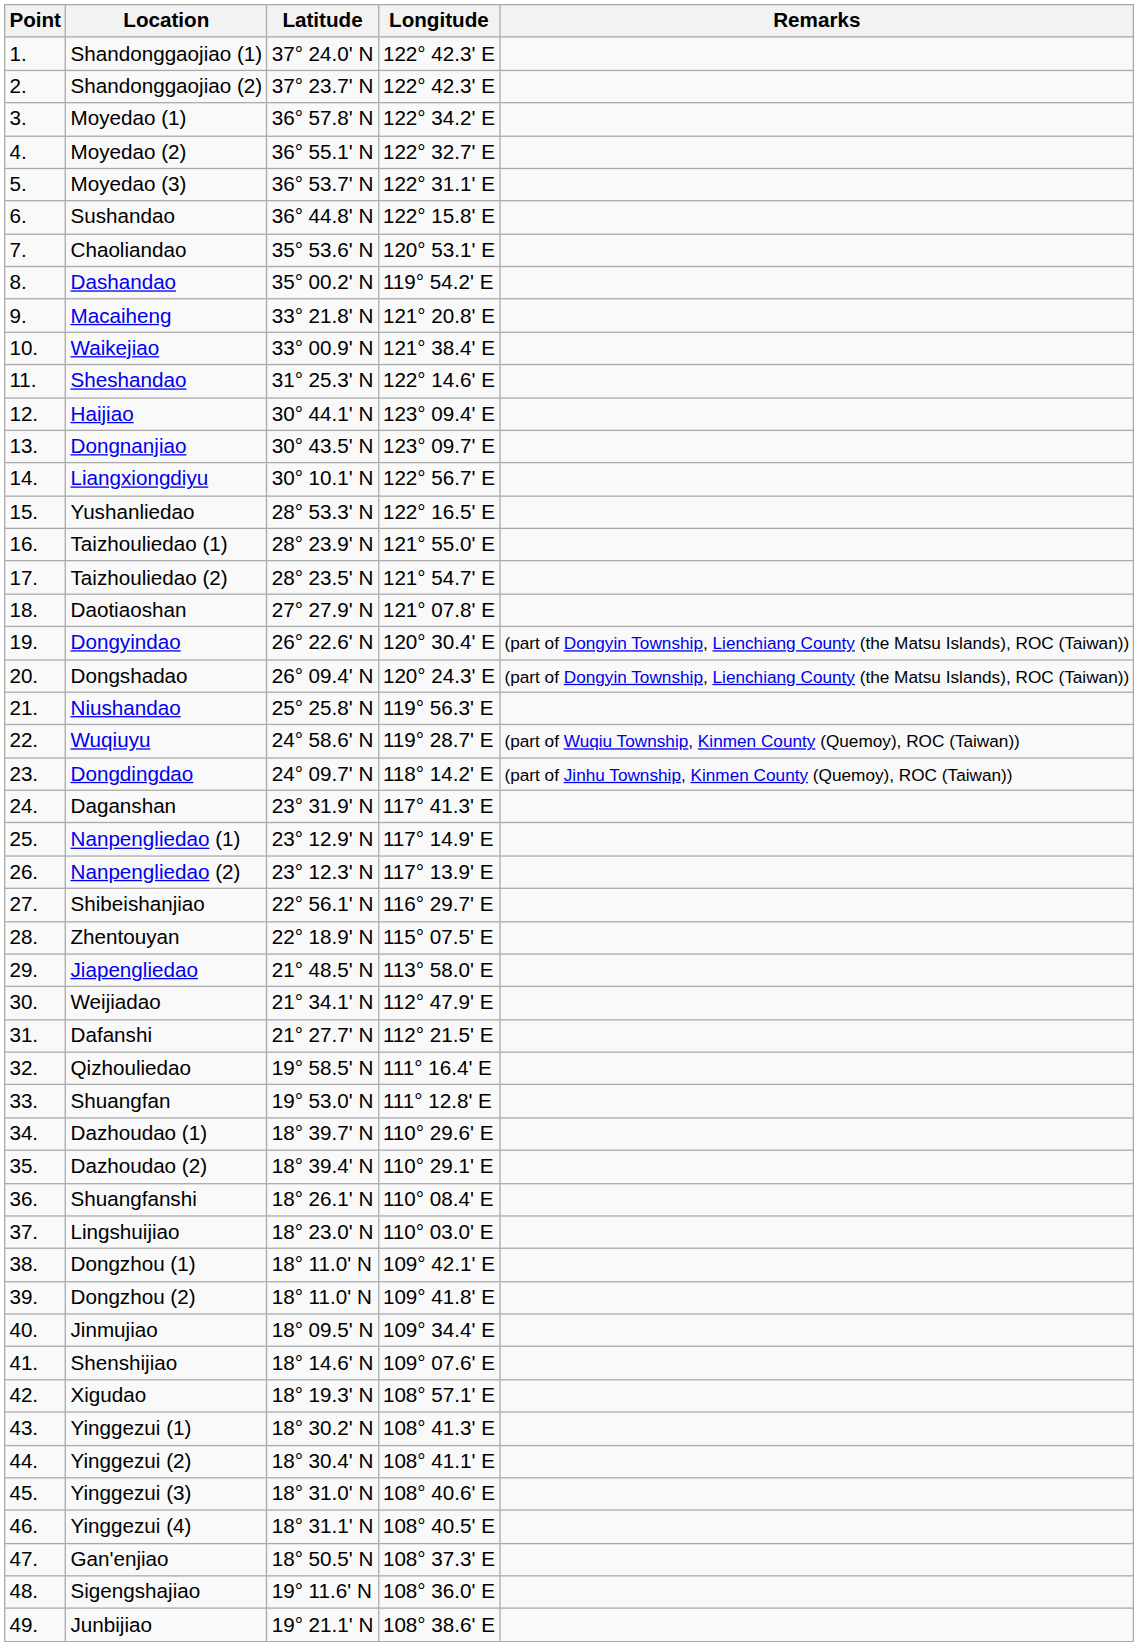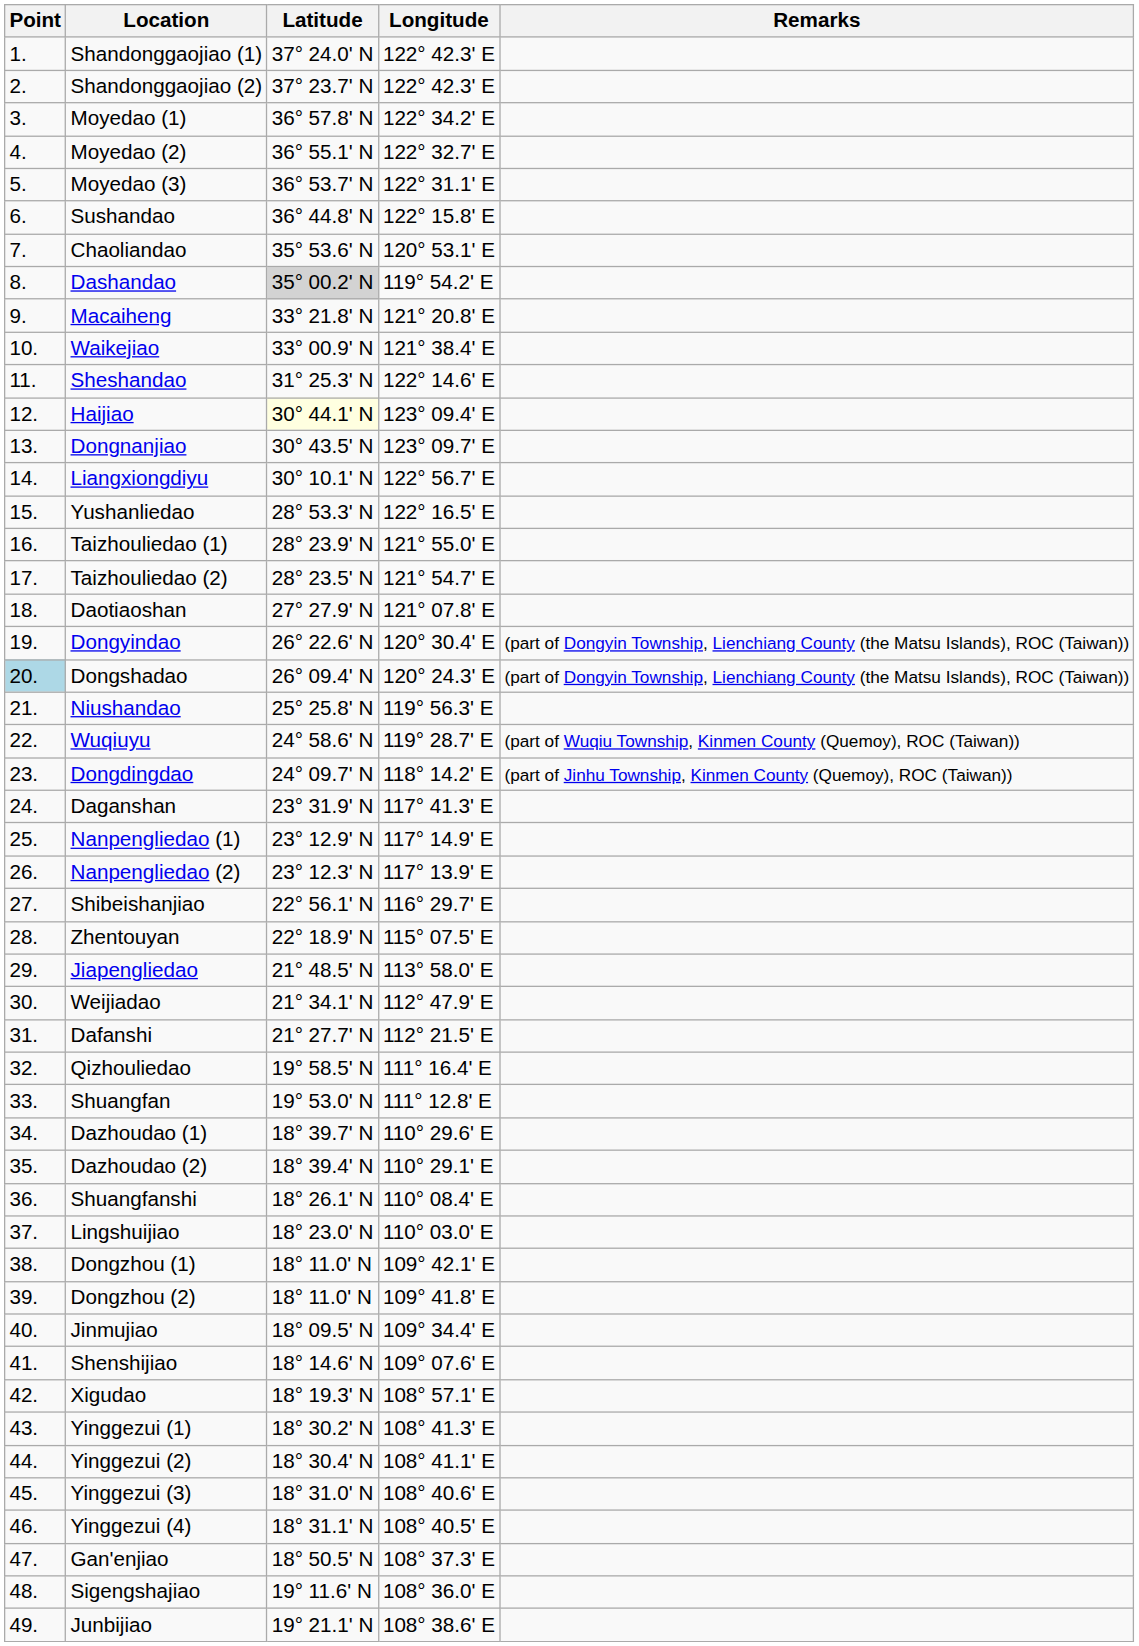Dashandao | Latitude: no background -> lightgrey background
Haijiao | Latitude: no background -> lightyellow background
Dongshadao | Point: no background -> lightblue background
